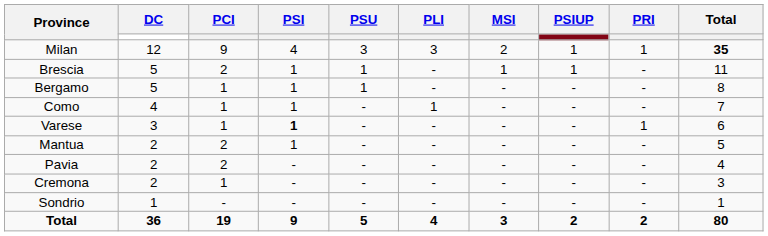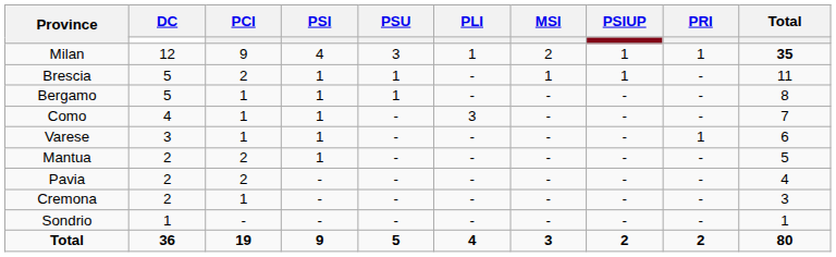Milan | PLI: 3 -> 1
Como | PLI: 1 -> 3
Varese | PSI: bold -> normal
